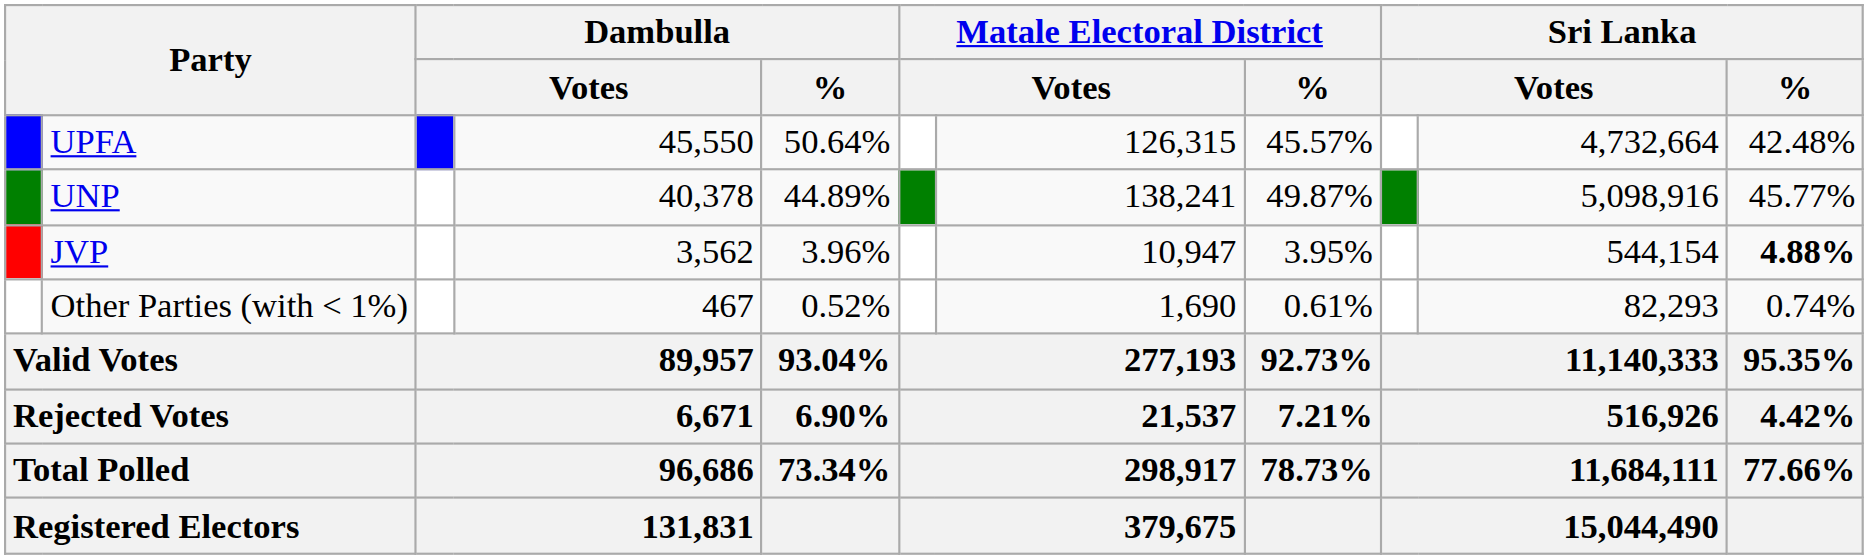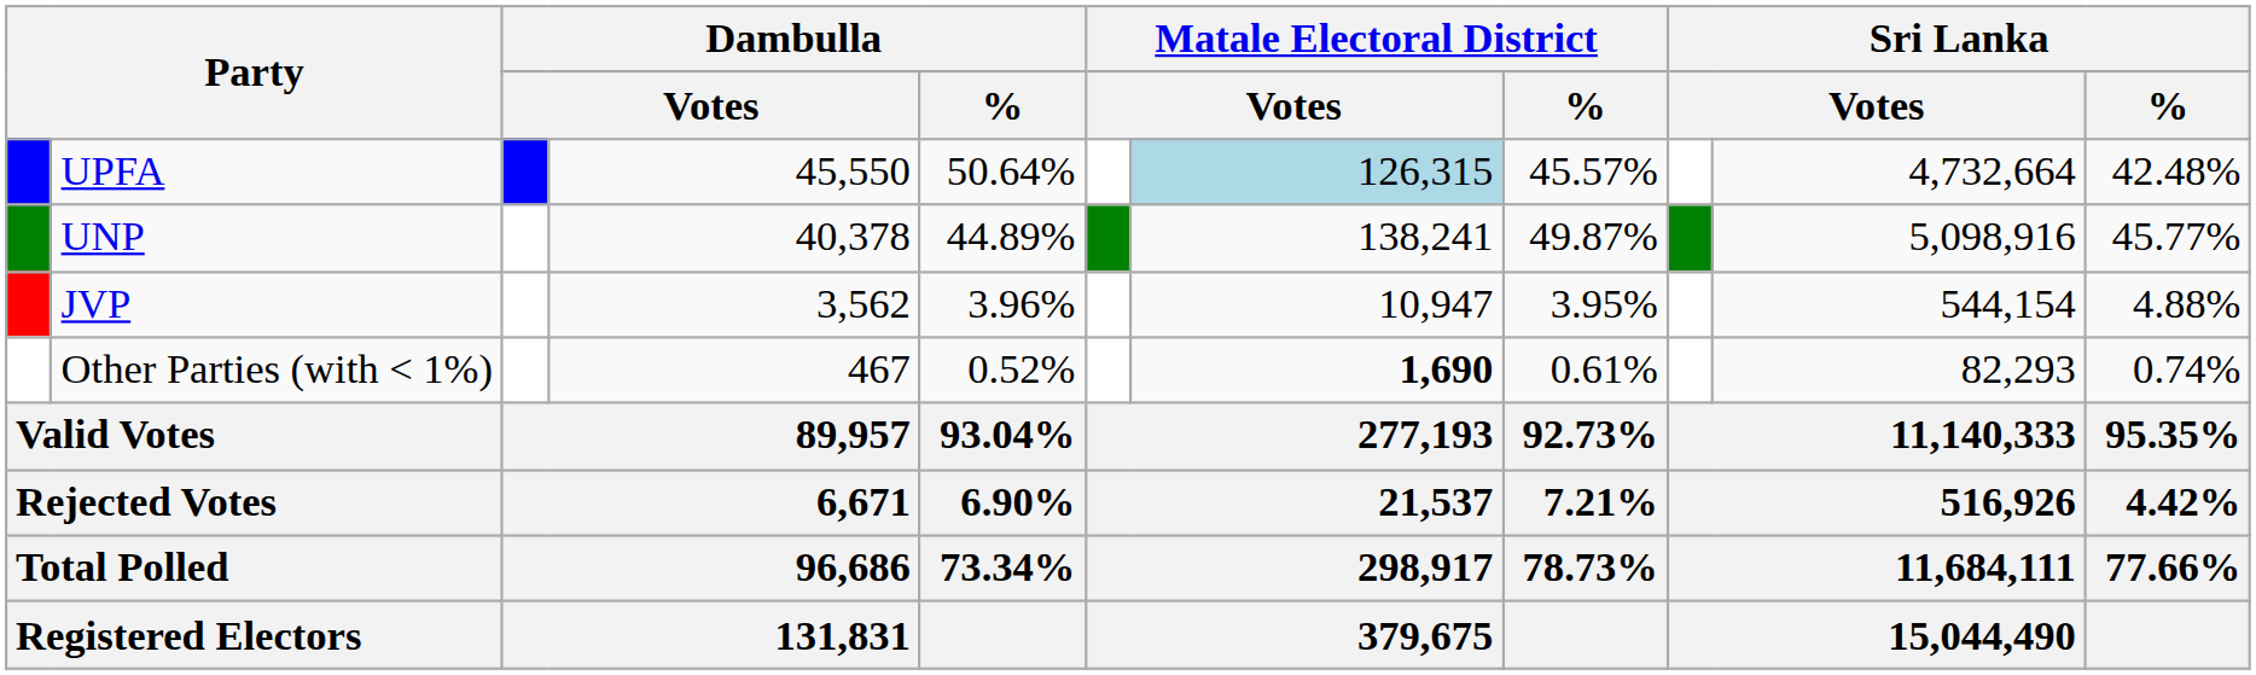UPFA | column 7: no background -> lightblue background
JVP | Sri Lanka / %: bold -> normal
Other Parties (with < 1%) | column 7: normal -> bold
